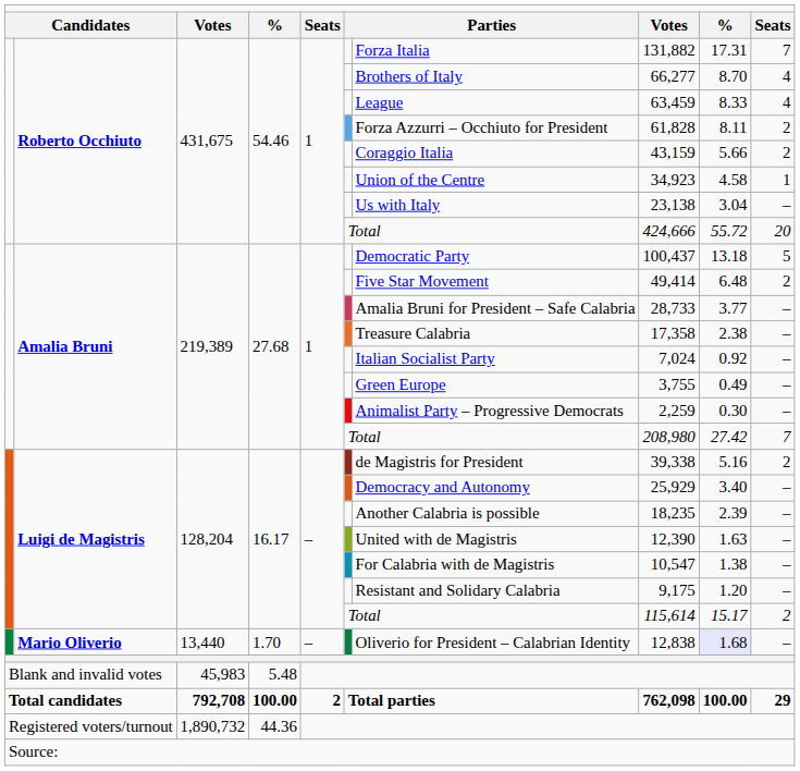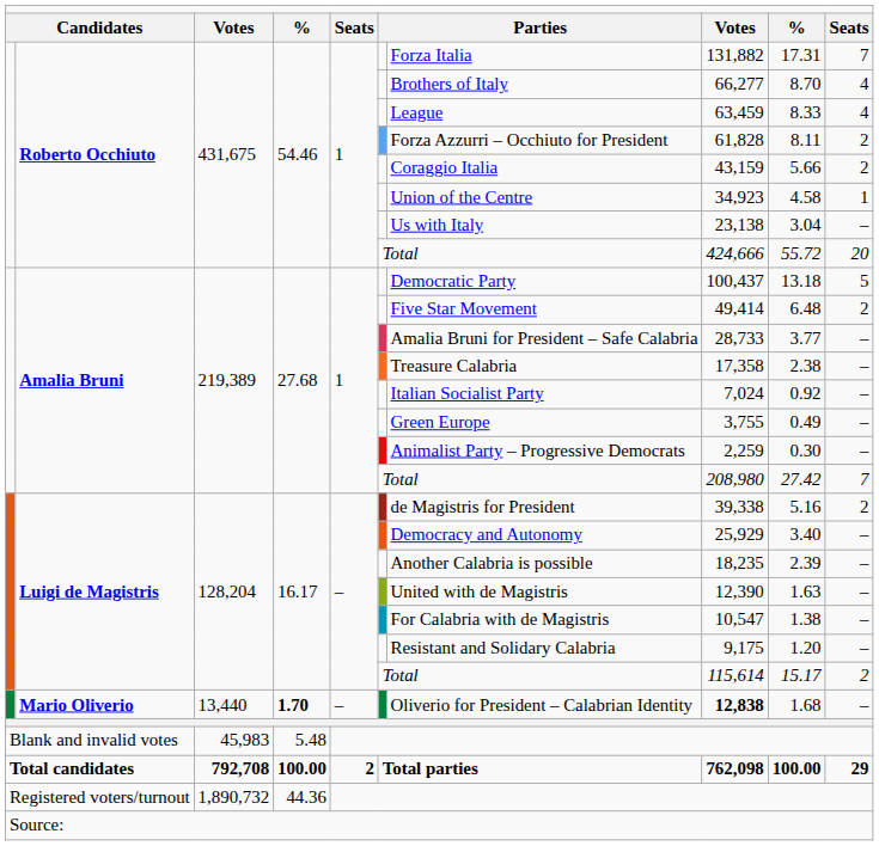Mario Oliverio | column 4: normal -> bold
Mario Oliverio | column 8: normal -> bold
Mario Oliverio | column 9: lavender background -> no background
